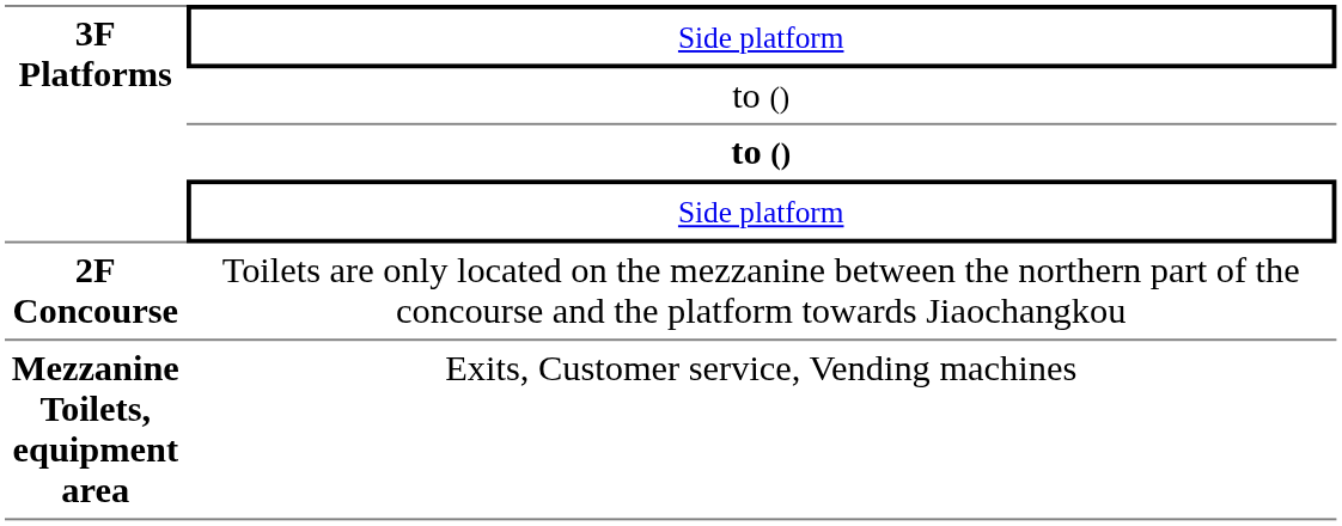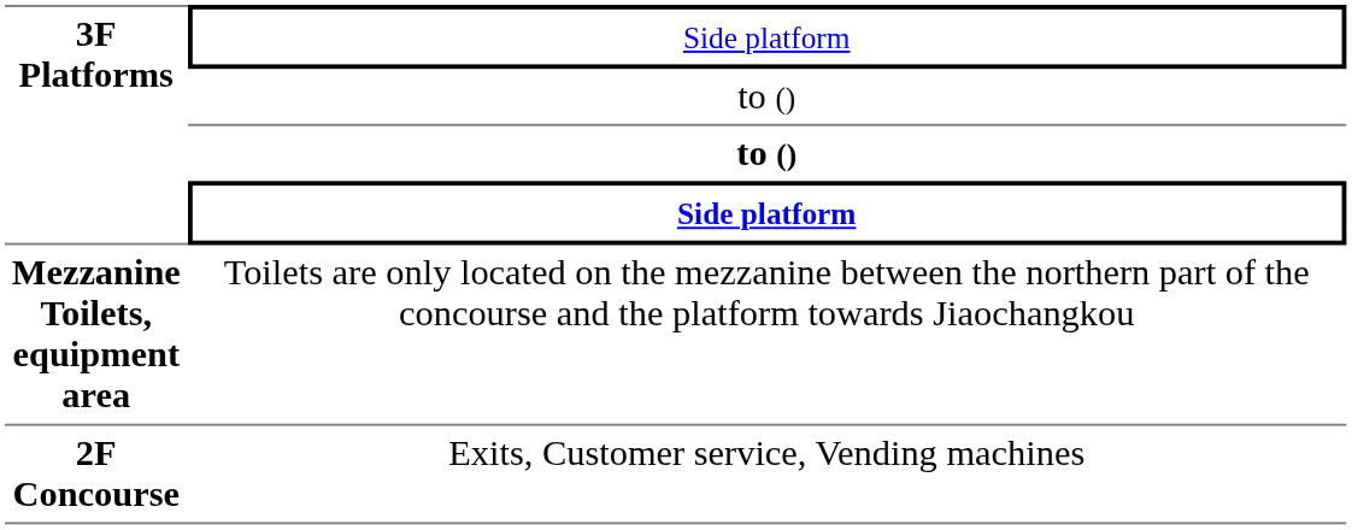row 4 | column 2: normal -> bold
row 5 | column 1: 2F Concourse -> Mezzanine Toilets, equipment area
row 6 | column 1: Mezzanine Toilets, equipment area -> 2F Concourse
